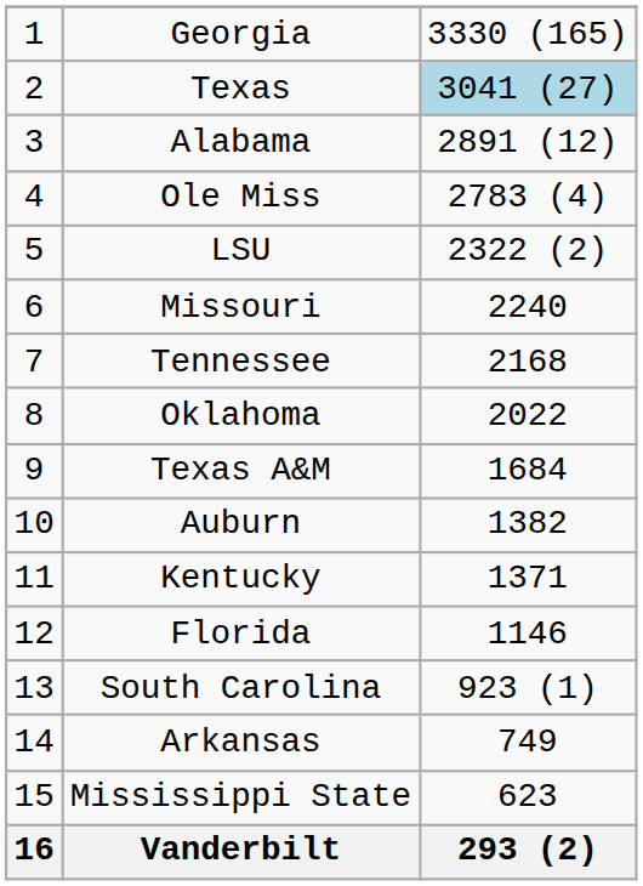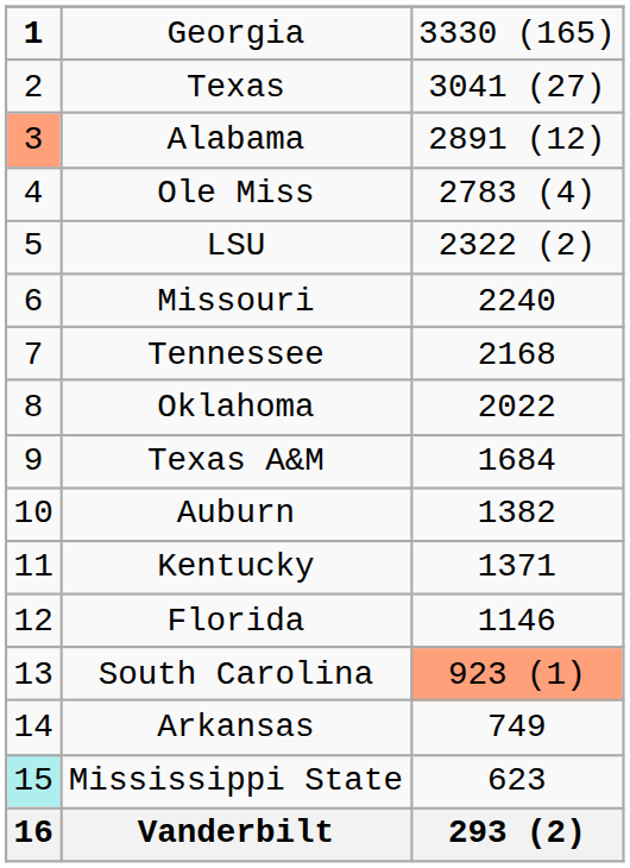Georgia | column 1: normal -> bold
Texas | column 3: lightblue background -> no background
Alabama | column 1: no background -> lightsalmon background
South Carolina | column 3: no background -> lightsalmon background
Mississippi State | column 1: no background -> paleturquoise background
